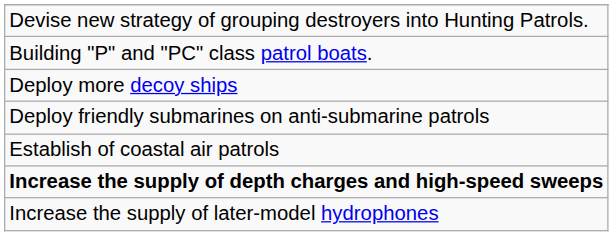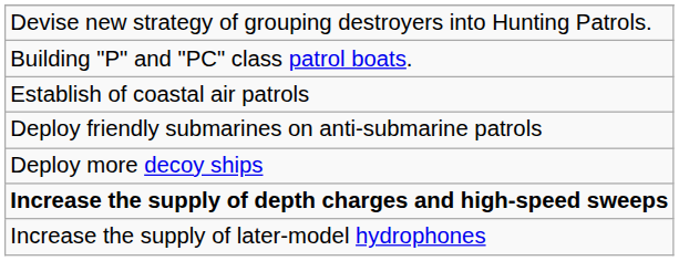row 3 | column 1: Deploy more decoy ships -> Establish of coastal air patrols
row 5 | column 1: Establish of coastal air patrols -> Deploy more decoy ships
